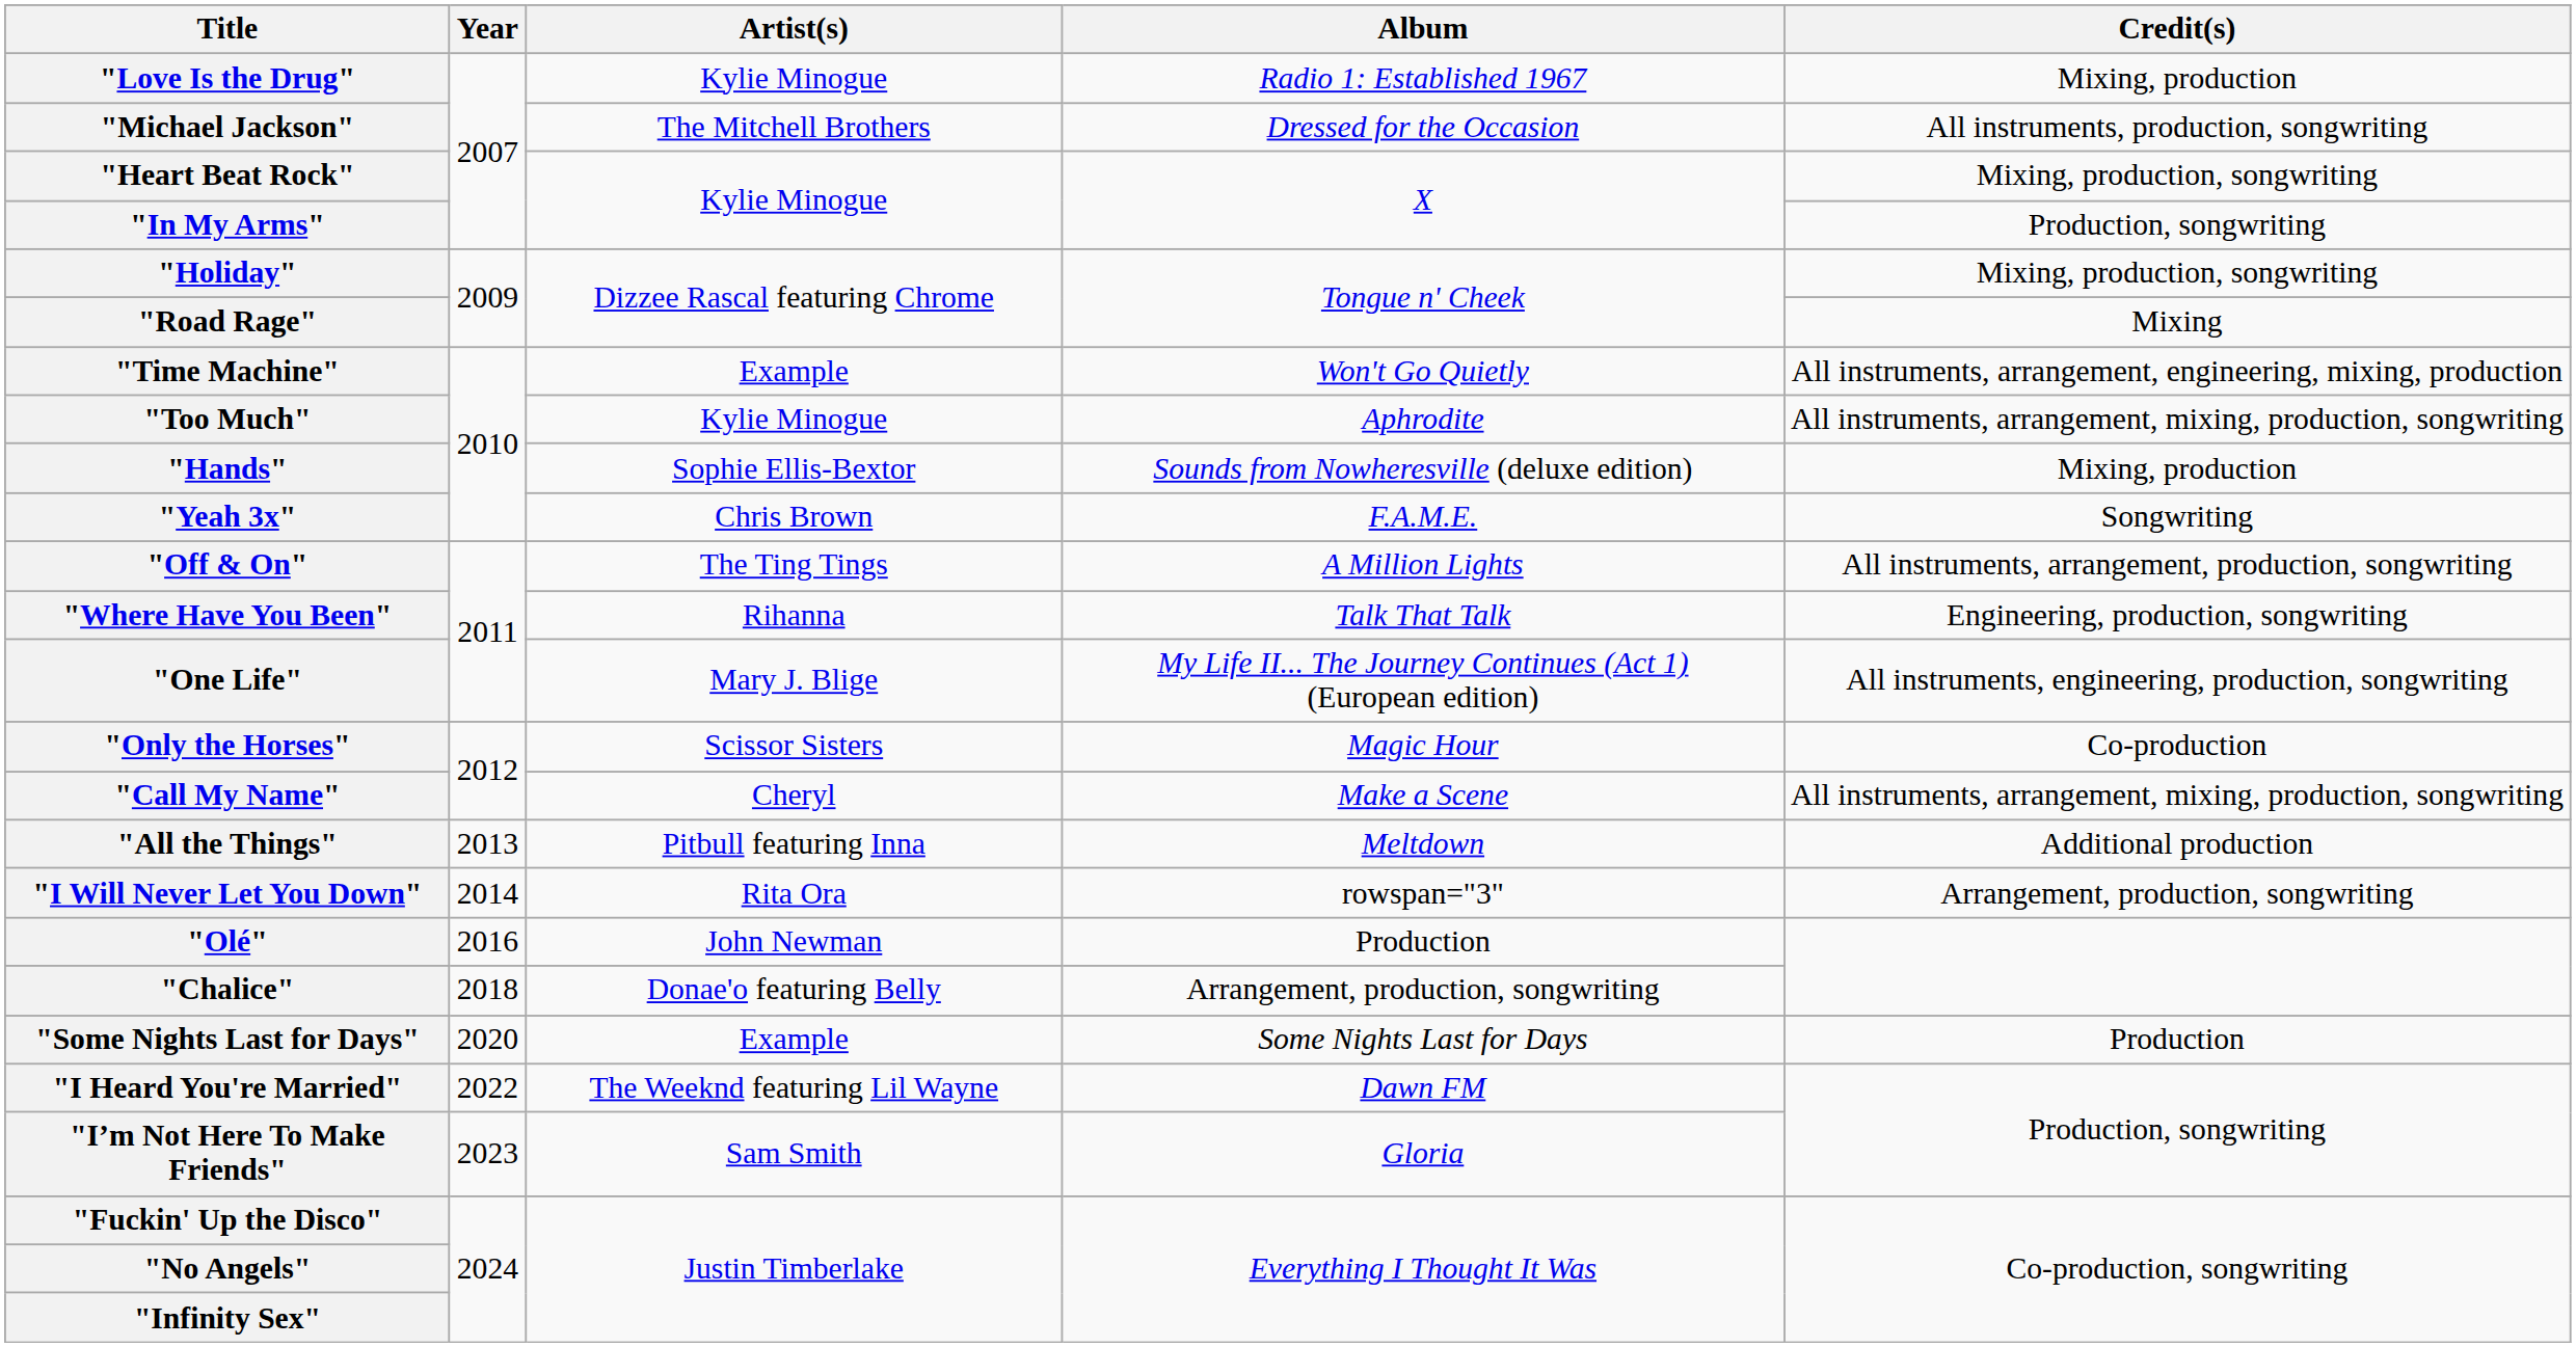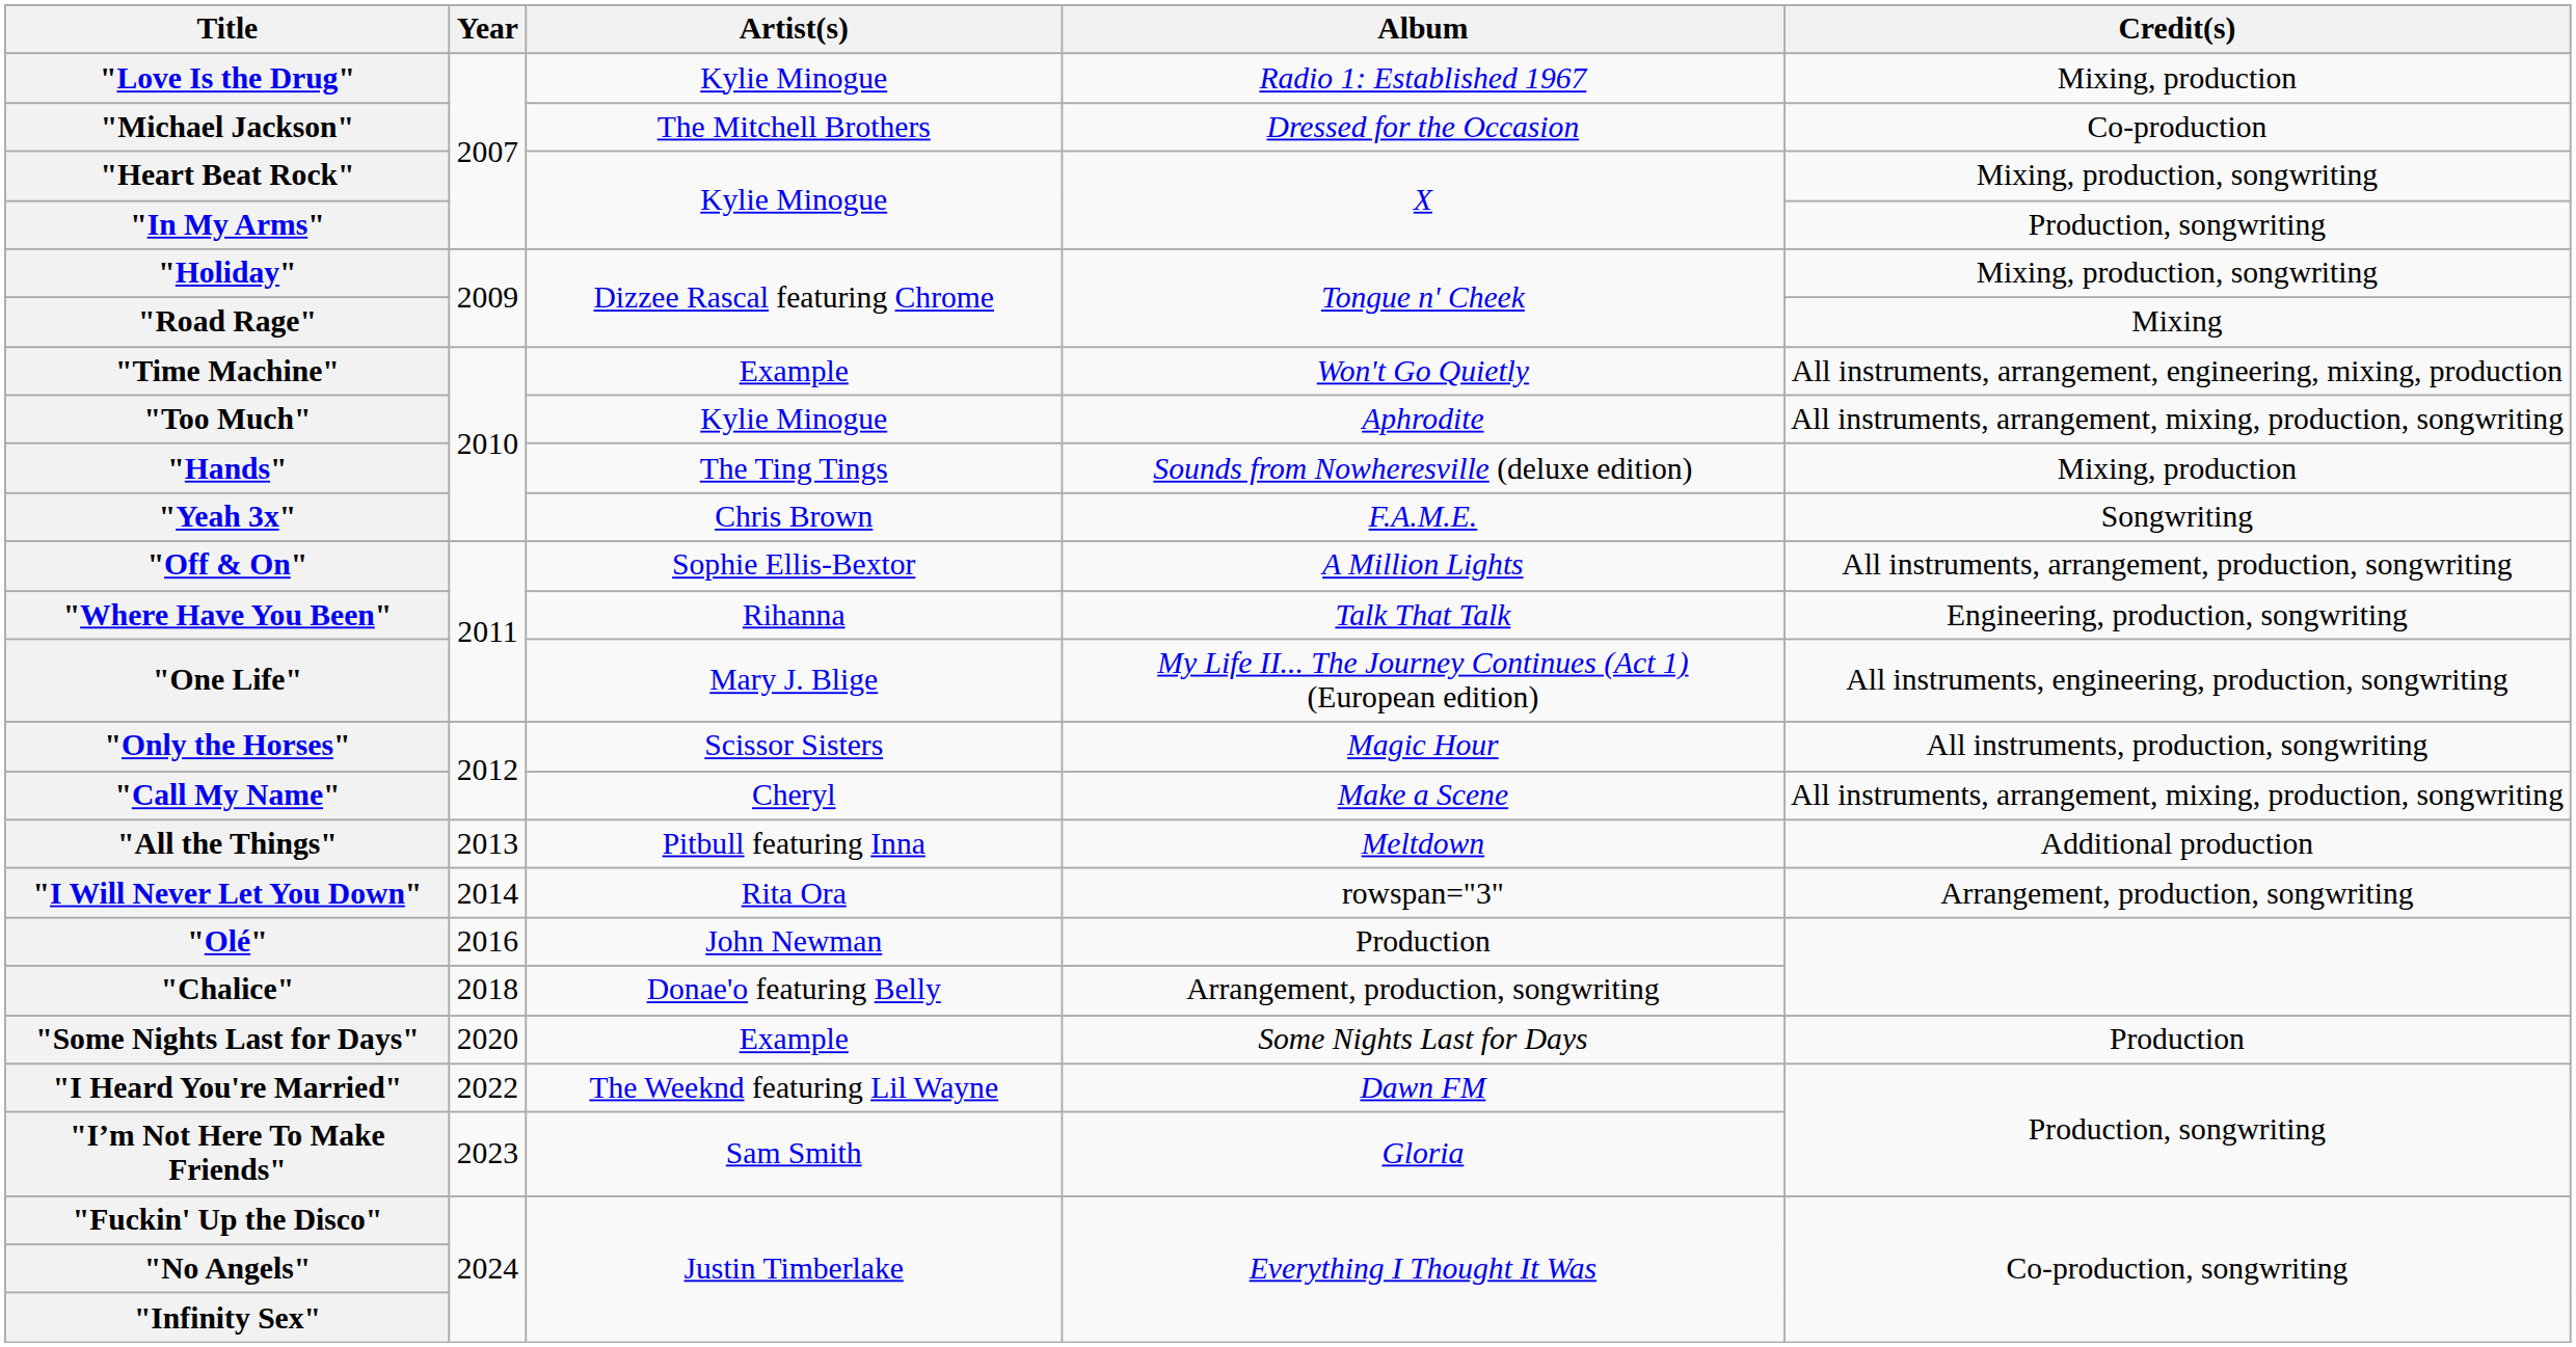"Michael Jackson" | Credit(s): All instruments, production, songwriting -> Co-production
"Hands" | Artist(s): Sophie Ellis-Bextor -> The Ting Tings
"Off & On" | Artist(s): The Ting Tings -> Sophie Ellis-Bextor
"Only the Horses" | Credit(s): Co-production -> All instruments, production, songwriting
